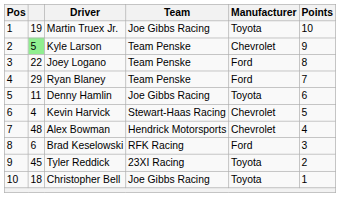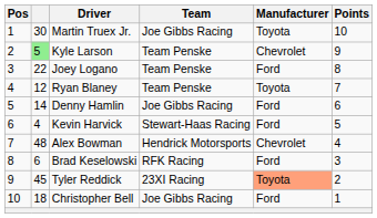Martin Truex Jr. | column 2: 19 -> 30
Ryan Blaney | column 2: 29 -> 12
Ryan Blaney | Manufacturer: Ford -> Toyota
Denny Hamlin | column 2: 11 -> 14
Denny Hamlin | Manufacturer: Toyota -> Ford
Kevin Harvick | Manufacturer: Chevrolet -> Ford
Tyler Reddick | Manufacturer: no background -> lightsalmon background
Christopher Bell | Manufacturer: Toyota -> Ford
